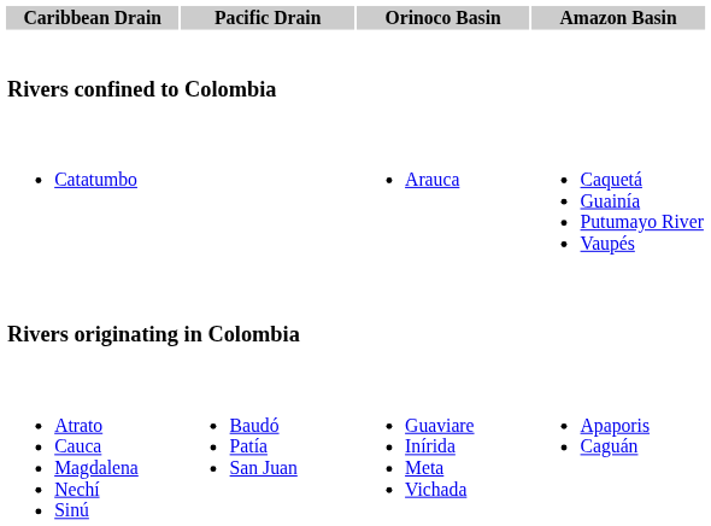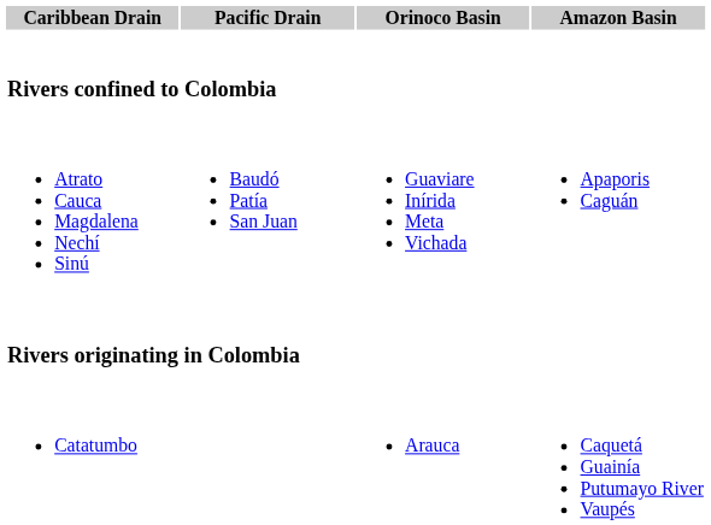rows swapped: Atrato Cauca Magdalena Nechí Sinú <-> Catatumbo
